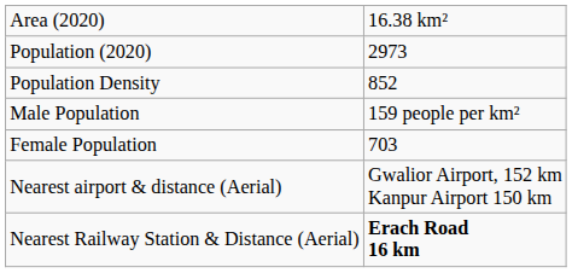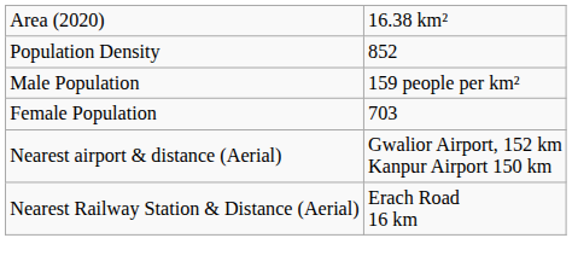- row: Population (2020) | 2973
Nearest Railway Station & Distance (Aerial) | column 2: bold -> normal
